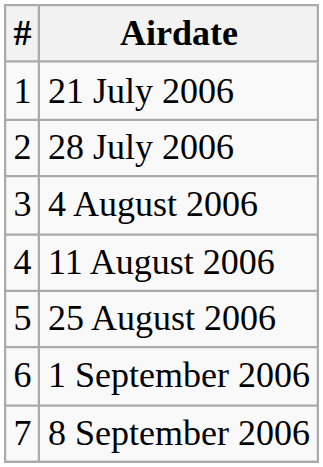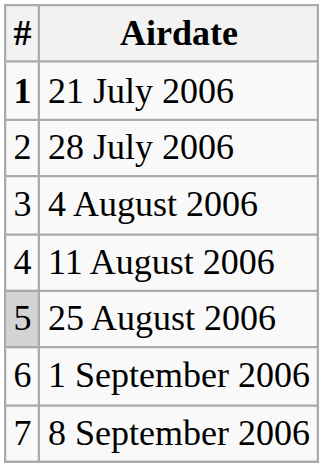21 July 2006 | #: normal -> bold
25 August 2006 | #: no background -> lightgrey background
